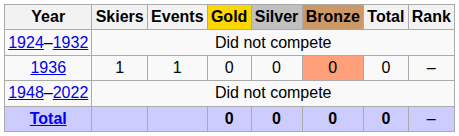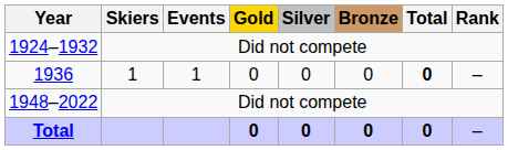1936 | Bronze: lightsalmon background -> no background
1936 | Total: normal -> bold
